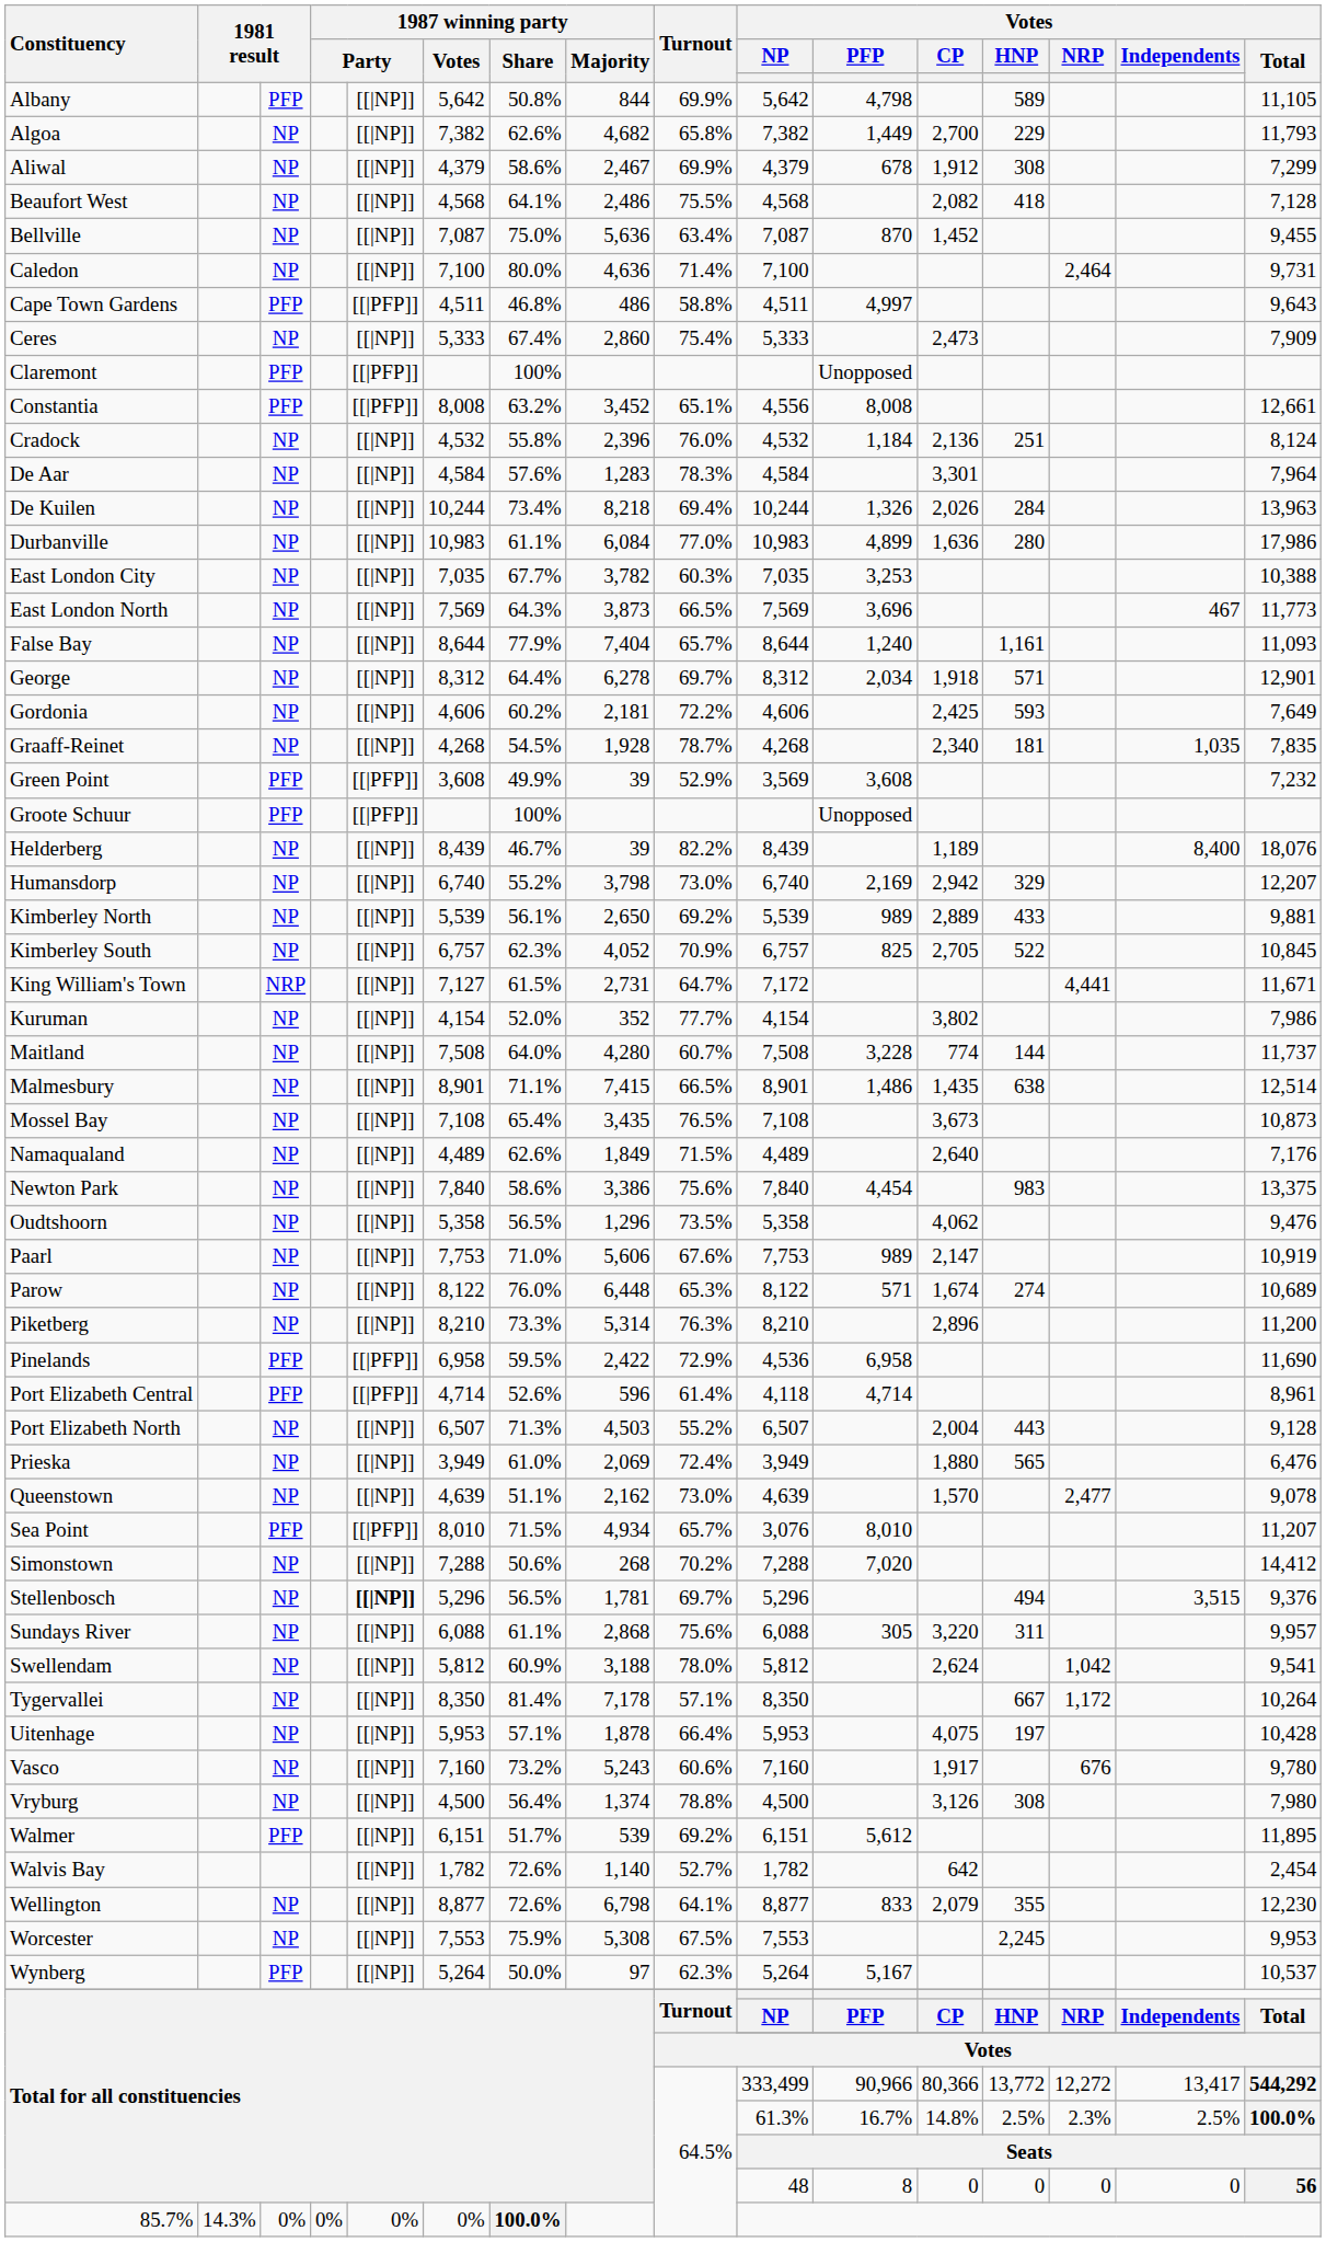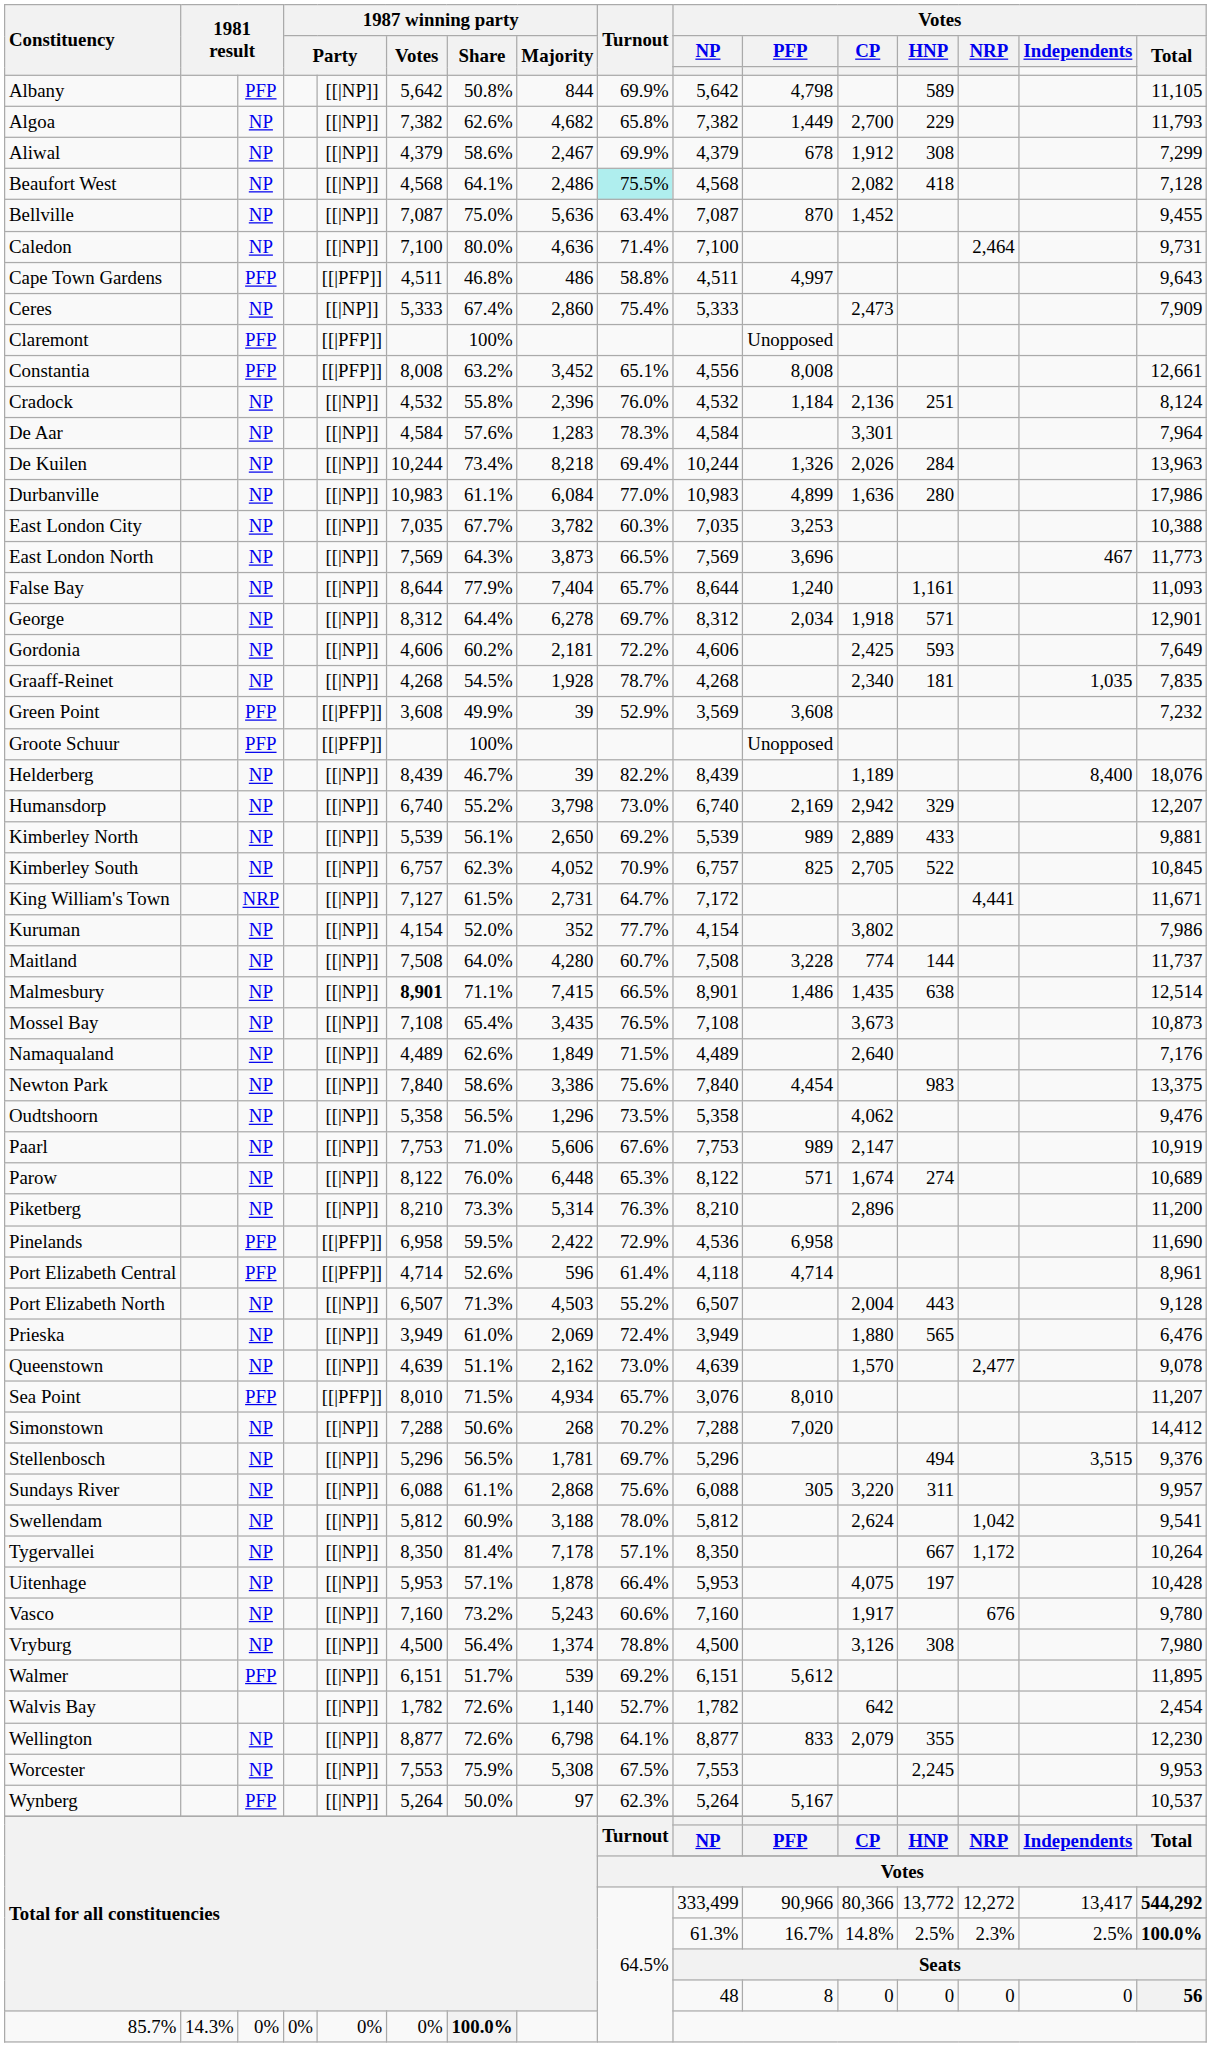Beaufort West | Turnout: no background -> paleturquoise background
Malmesbury | 1987 winning party / Votes: normal -> bold
Stellenbosch | column 5: bold -> normal
